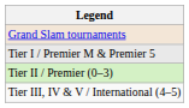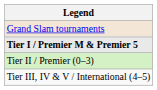row 3 | column 1: normal -> bold
